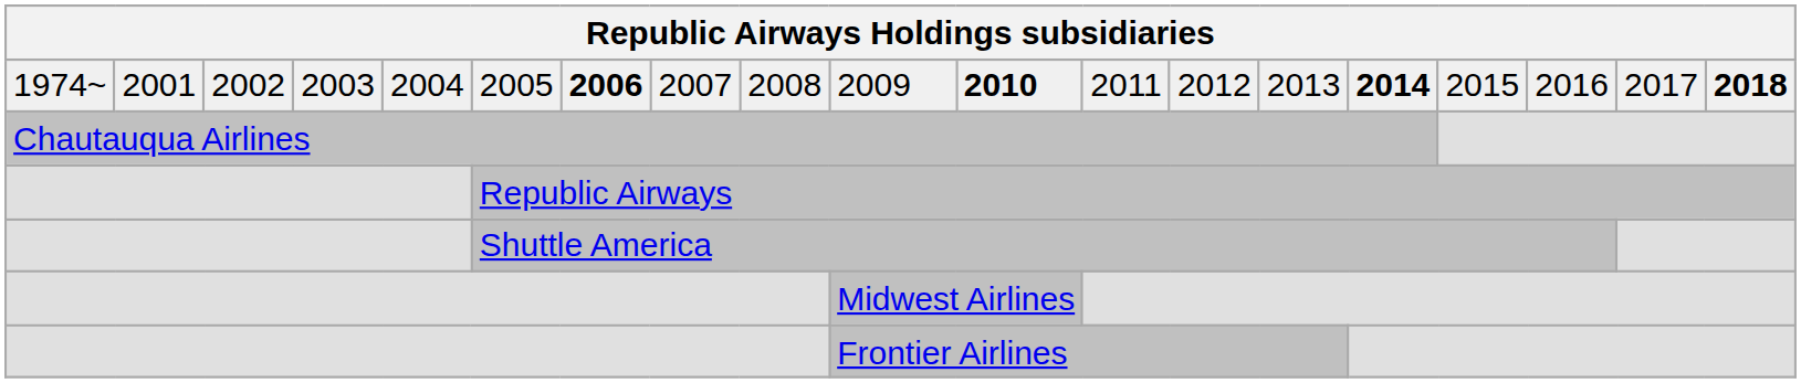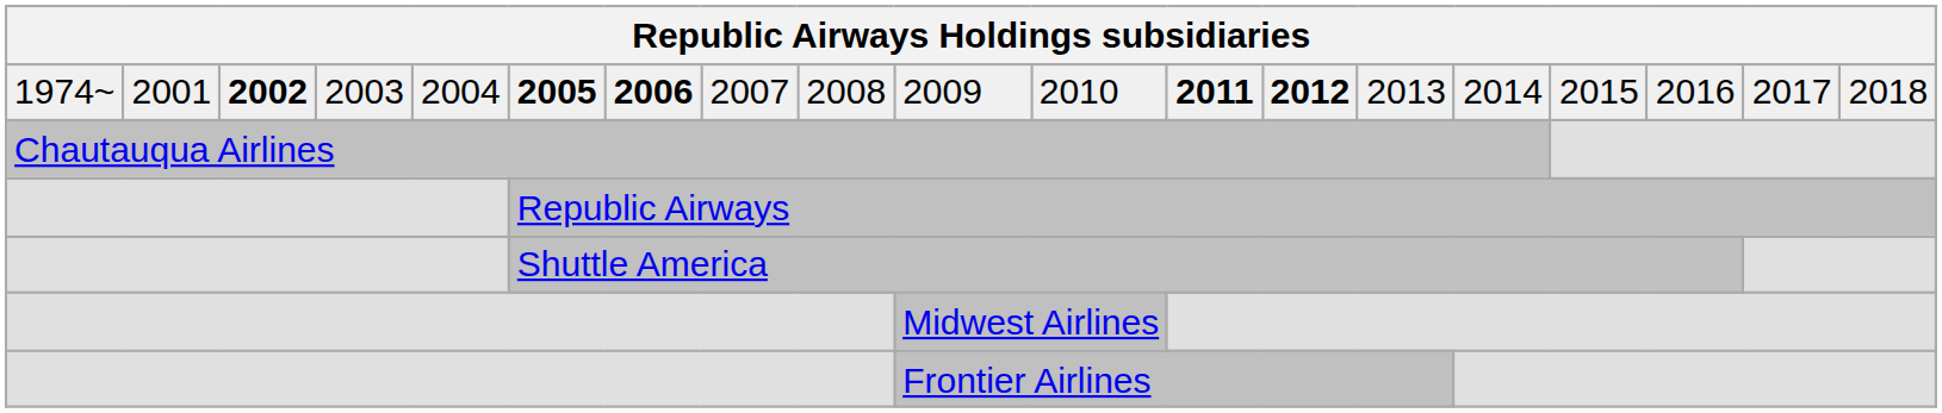1974~ | column 3: normal -> bold
1974~ | column 6: normal -> bold
1974~ | column 11: bold -> normal
1974~ | column 12: normal -> bold
1974~ | column 13: normal -> bold
1974~ | column 15: bold -> normal
1974~ | column 19: bold -> normal
